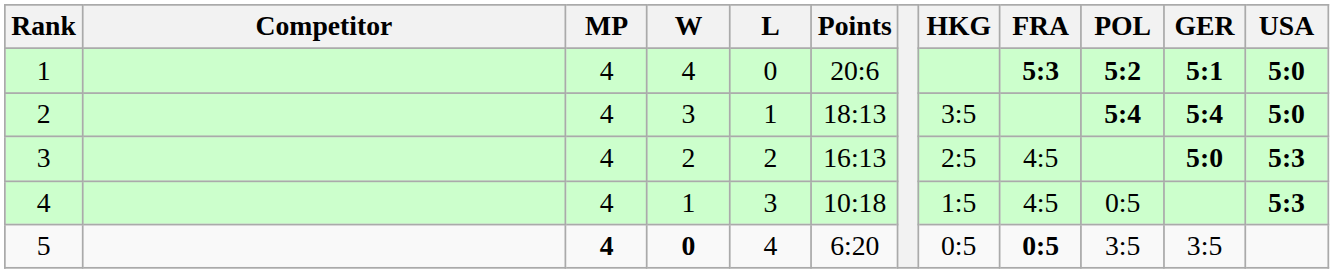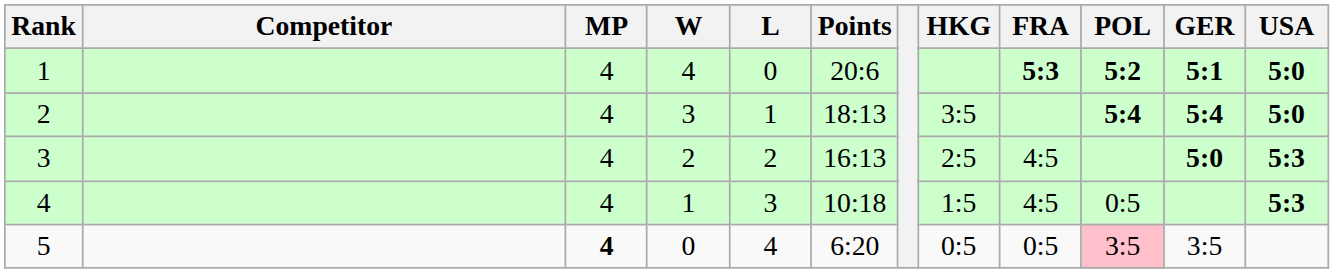5 | W: bold -> normal
5 | FRA: bold -> normal
5 | POL: no background -> pink background
